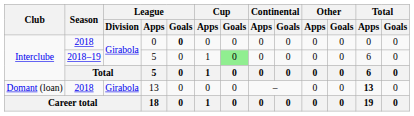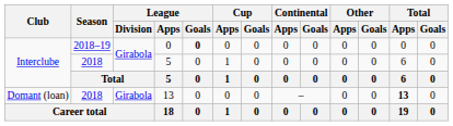row 3 | Season: 2018 -> 2018–19
row 4 | Season: 2018–19 -> 2018
row 4 | Cup / Goals: lightgreen background -> no background
